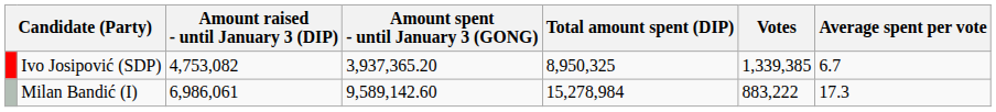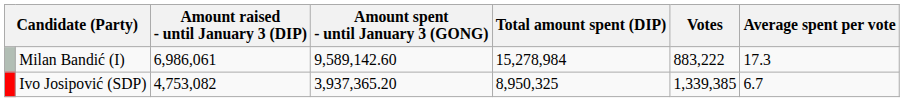rows swapped: Milan Bandić (I) <-> Ivo Josipović (SDP)
